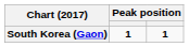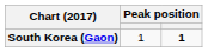South Korea (Gaon) | column 2: bold -> normal
